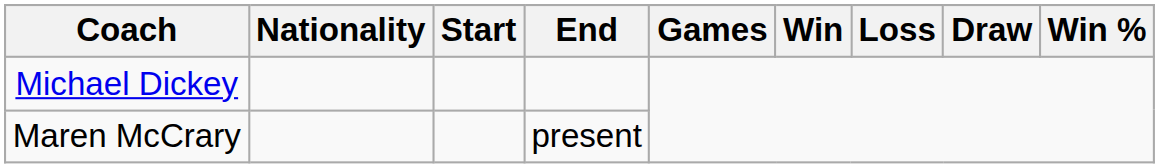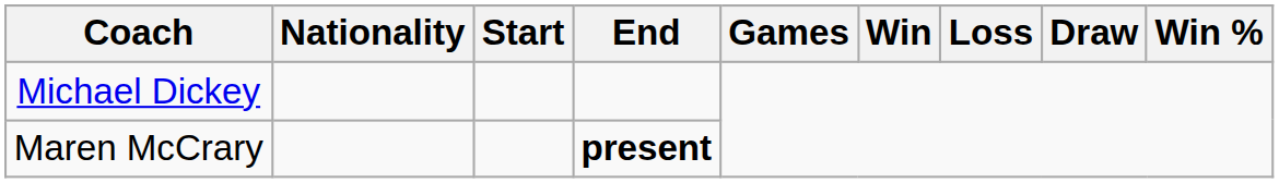Maren McCrary | End: normal -> bold
